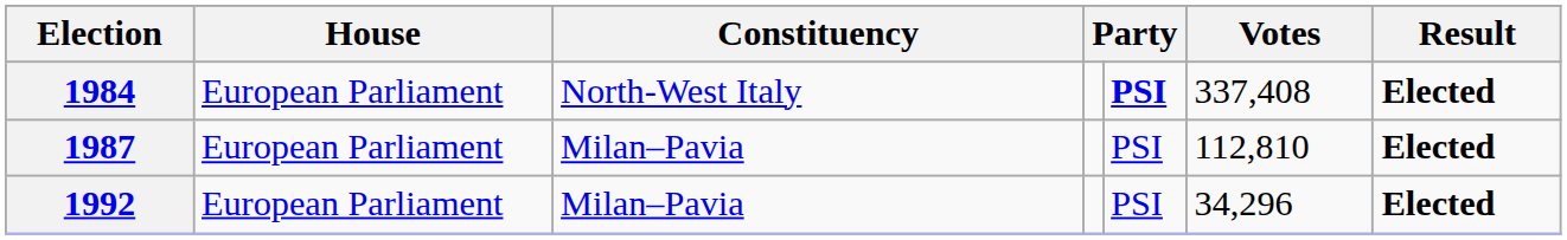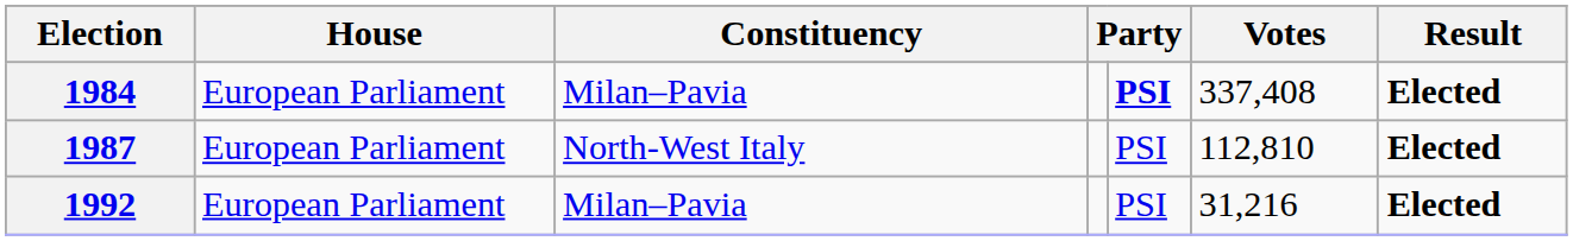1984 | Constituency: North-West Italy -> Milan–Pavia
1987 | Constituency: Milan–Pavia -> North-West Italy
1992 | Votes: 34,296 -> 31,216
